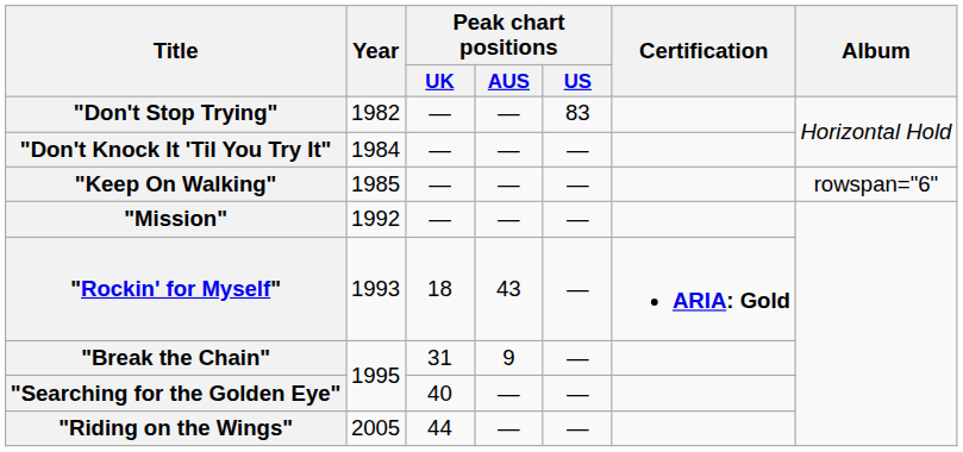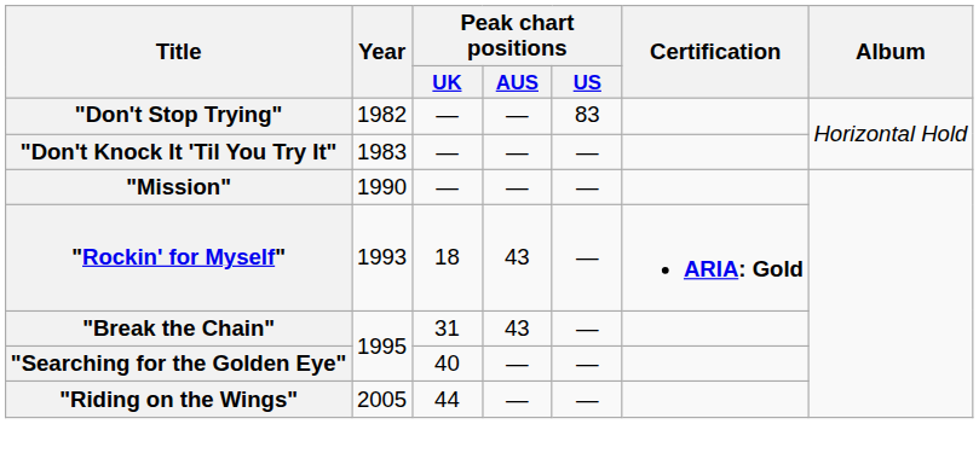"Don't Knock It 'Til You Try It" | Year: 1984 -> 1983
- row: "Keep On Walking" | 1985 | — | — | — | rowspan="6"
"Mission" | Year: 1992 -> 1990
"Break the Chain" | Peak chart positions / AUS: 9 -> 43
